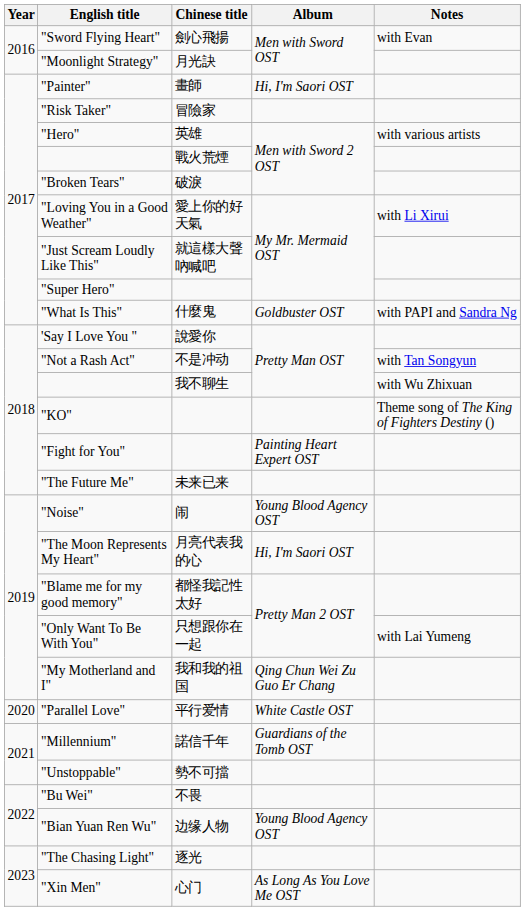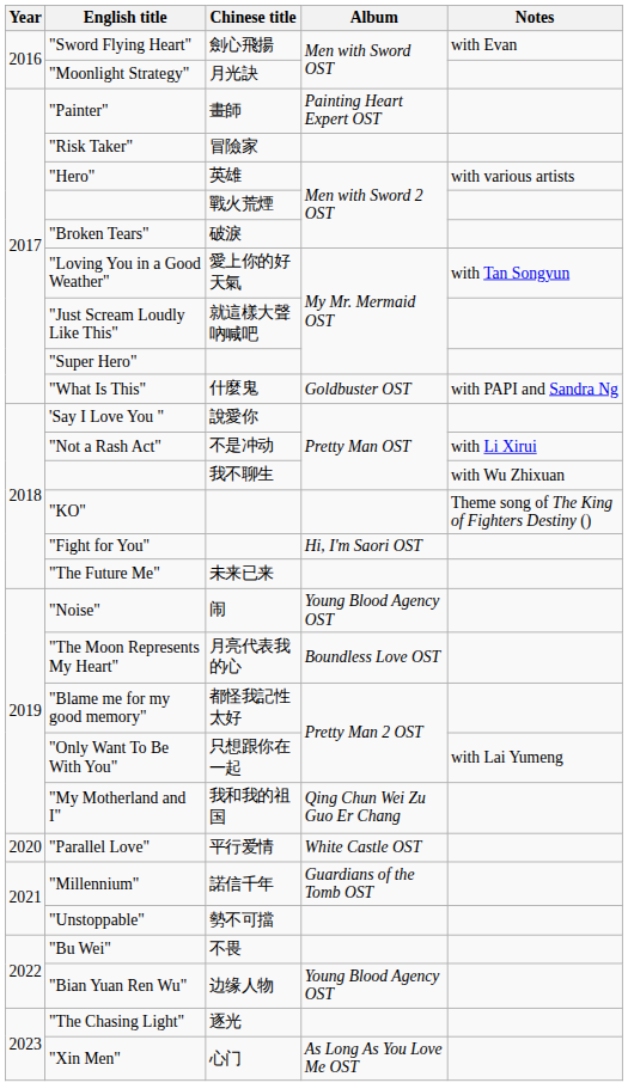"Painter" | Album: Hi, I'm Saori OST -> Painting Heart Expert OST
"Loving You in a Good Weather" | Notes: with Li Xirui -> with Tan Songyun
"Not a Rash Act" | Notes: with Tan Songyun -> with Li Xirui
"Fight for You" | Album: Painting Heart Expert OST -> Hi, I'm Saori OST
"The Moon Represents My Heart" | Album: Hi, I'm Saori OST -> Boundless Love OST
